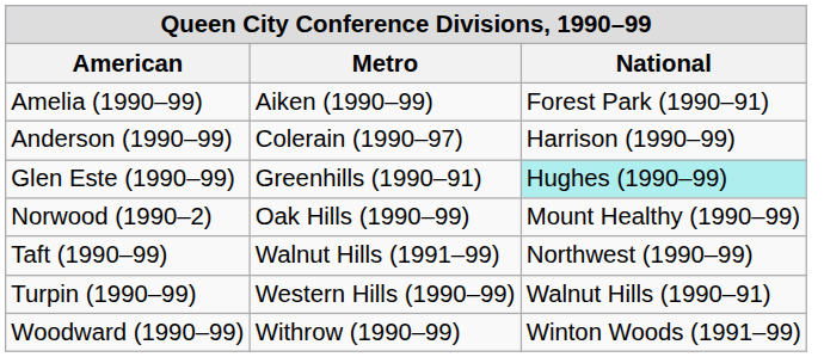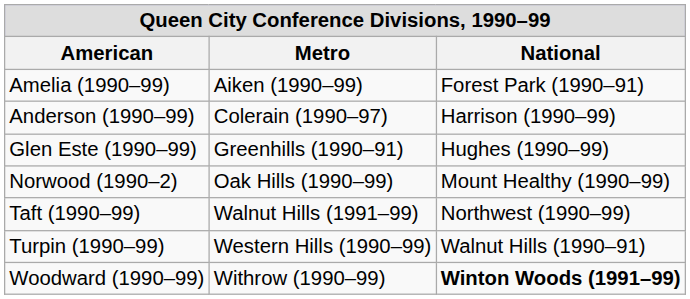Glen Este (1990–99) | National: paleturquoise background -> no background
Woodward (1990–99) | National: normal -> bold
